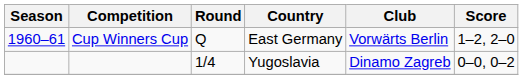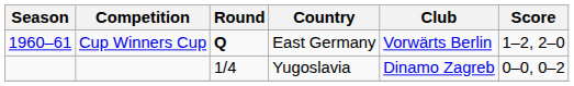Cup Winners Cup | Round: normal -> bold
